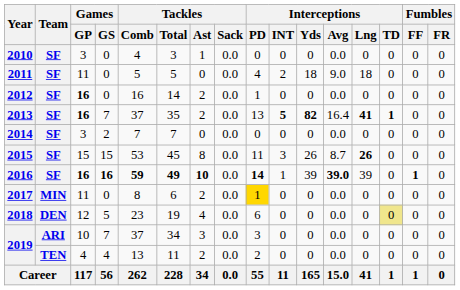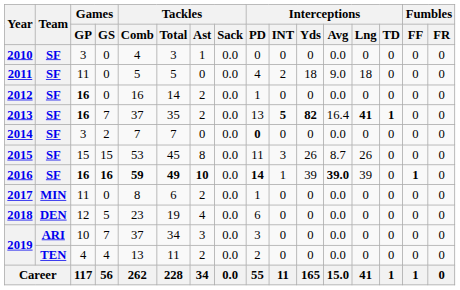2014 | Interceptions / PD: normal -> bold
2015 | Interceptions / Lng: bold -> normal
2017 | Interceptions / PD: gold background -> no background
2018 | Interceptions / TD: khaki background -> no background
